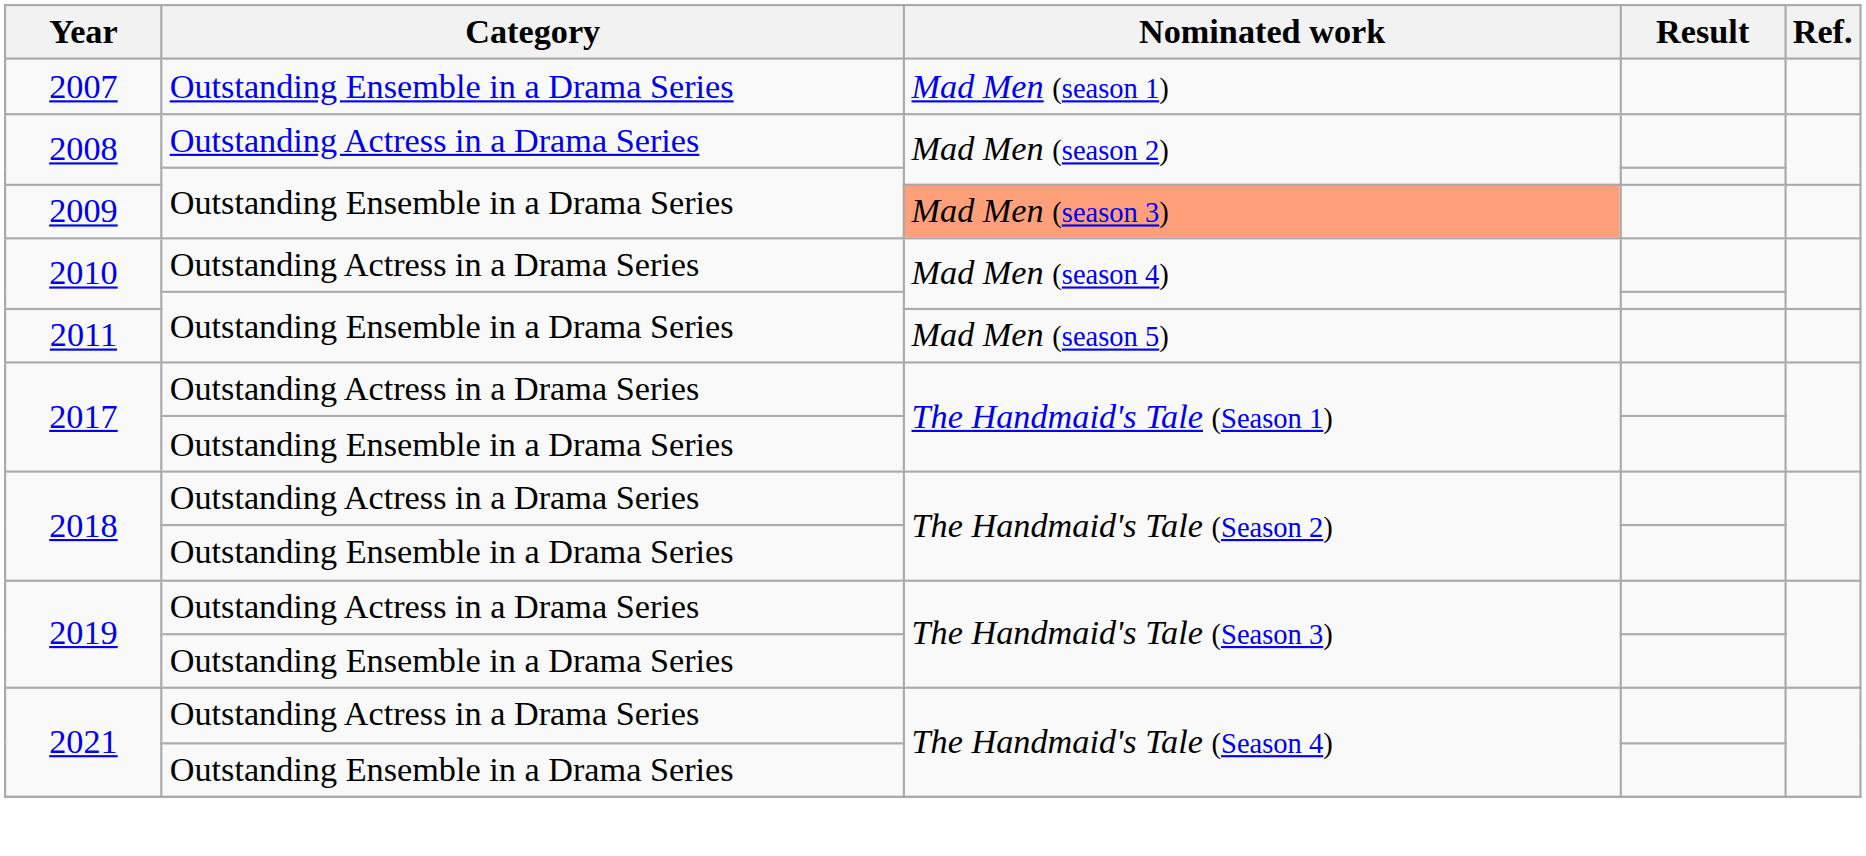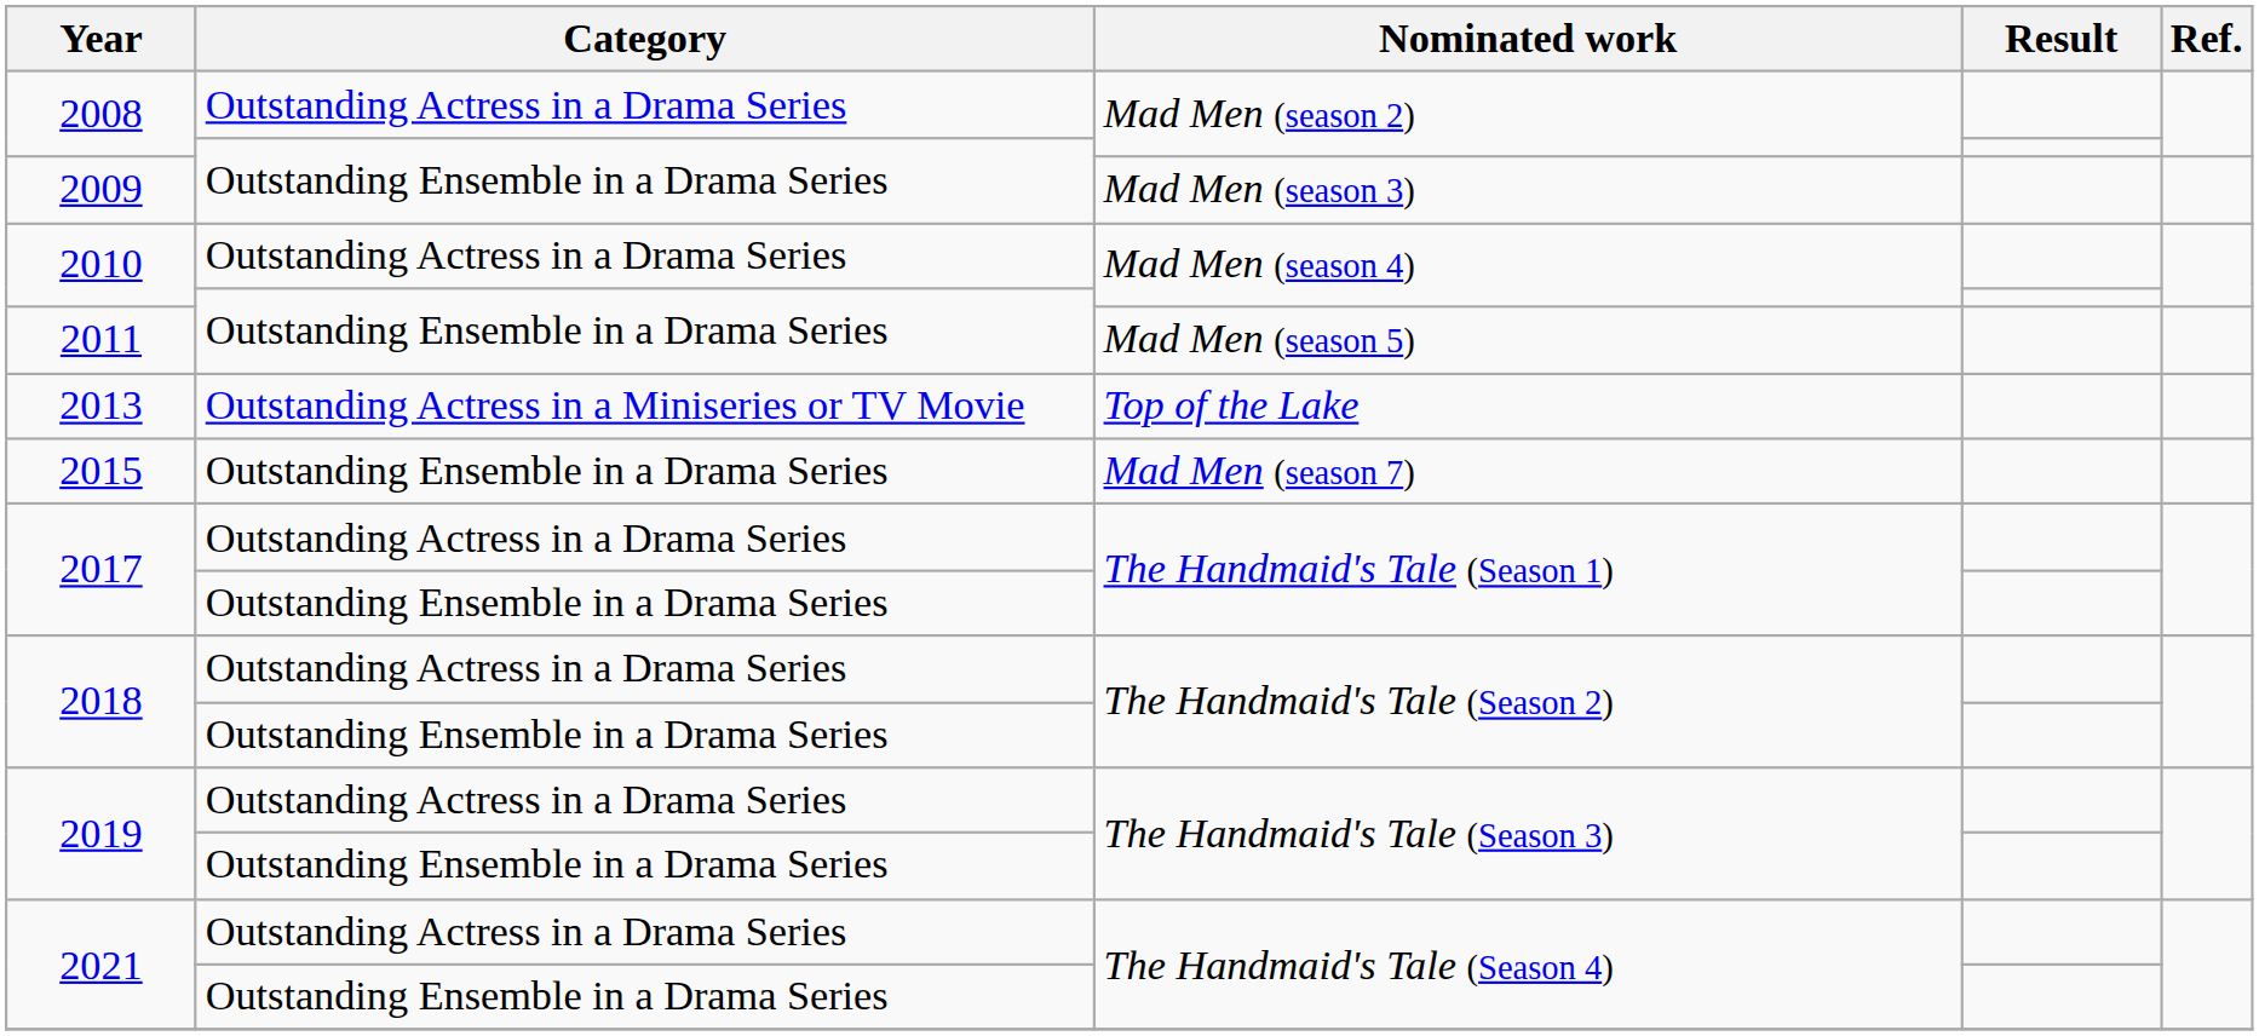- row: 2007 | Outstanding Ensemble in a Drama Series | Mad Men (season 1)
2009 | Nominated work: lightsalmon background -> no background
+ row: 2013 | Outstanding Actress in a Miniseries or TV Movie | Top of the Lake
+ row: 2015 | Outstanding Ensemble in a Drama Series | Mad Men (season 7)
